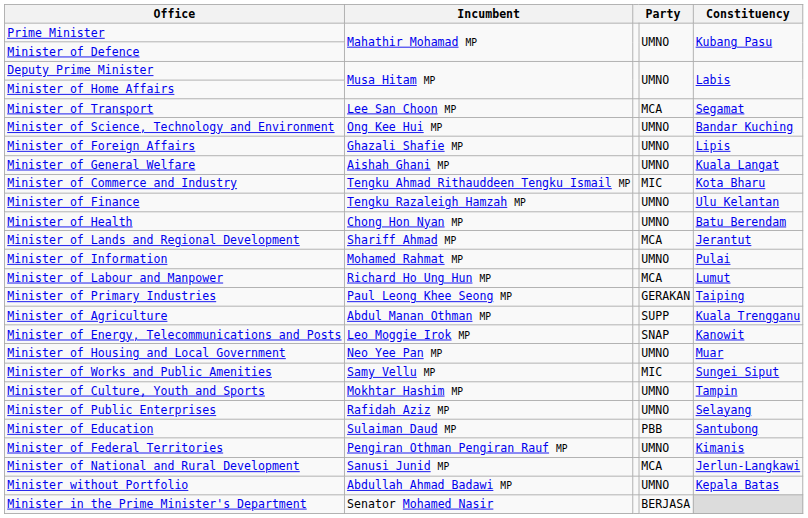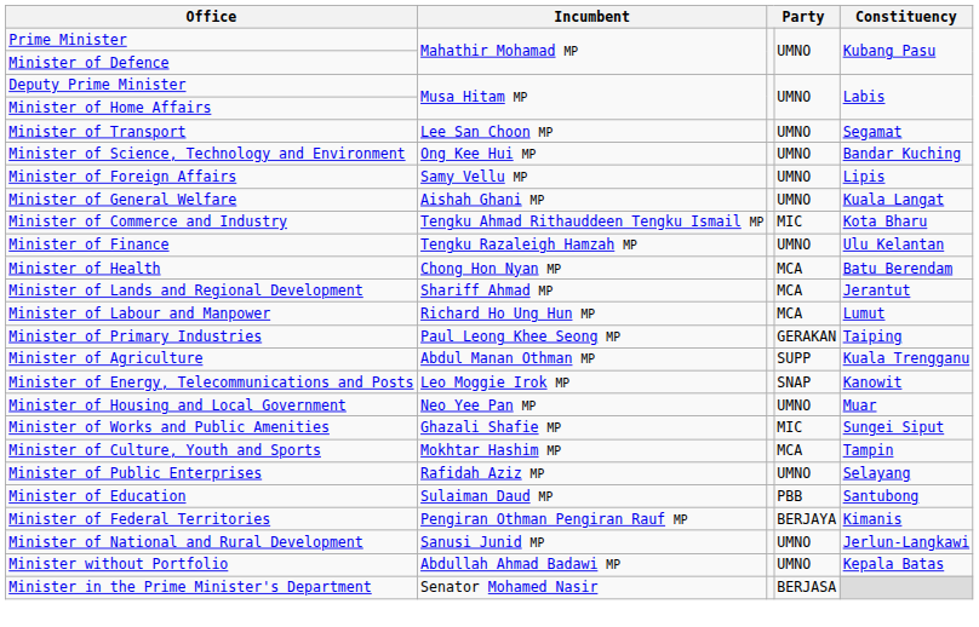Minister of Transport | column 4: MCA -> UMNO
Minister of Foreign Affairs | Incumbent: Ghazali Shafie MP -> Samy Vellu MP
Minister of Health | column 4: UMNO -> MCA
- row: Minister of Information | Mohamed Rahmat MP | UMNO | Pulai
Minister of Works and Public Amenities | Incumbent: Samy Vellu MP -> Ghazali Shafie MP
Minister of Culture, Youth and Sports | column 4: UMNO -> MCA
Minister of Federal Territories | column 4: UMNO -> BERJAYA
Minister of National and Rural Development | column 4: MCA -> UMNO
